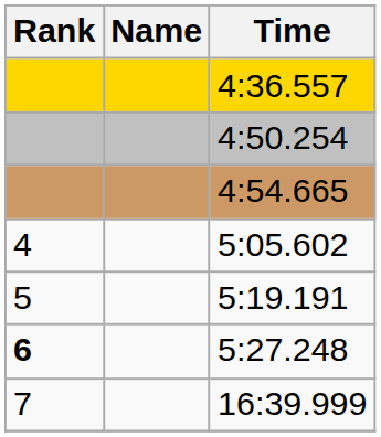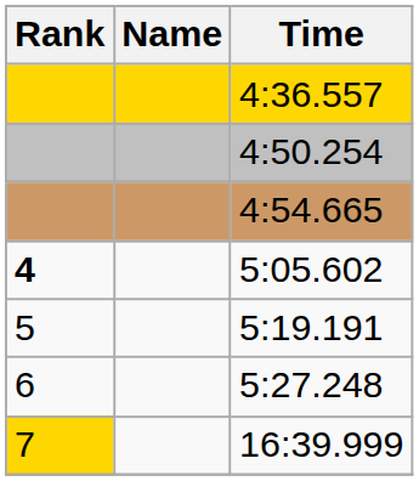5:05.602 | Rank: normal -> bold
5:27.248 | Rank: bold -> normal
16:39.999 | Rank: no background -> gold background
